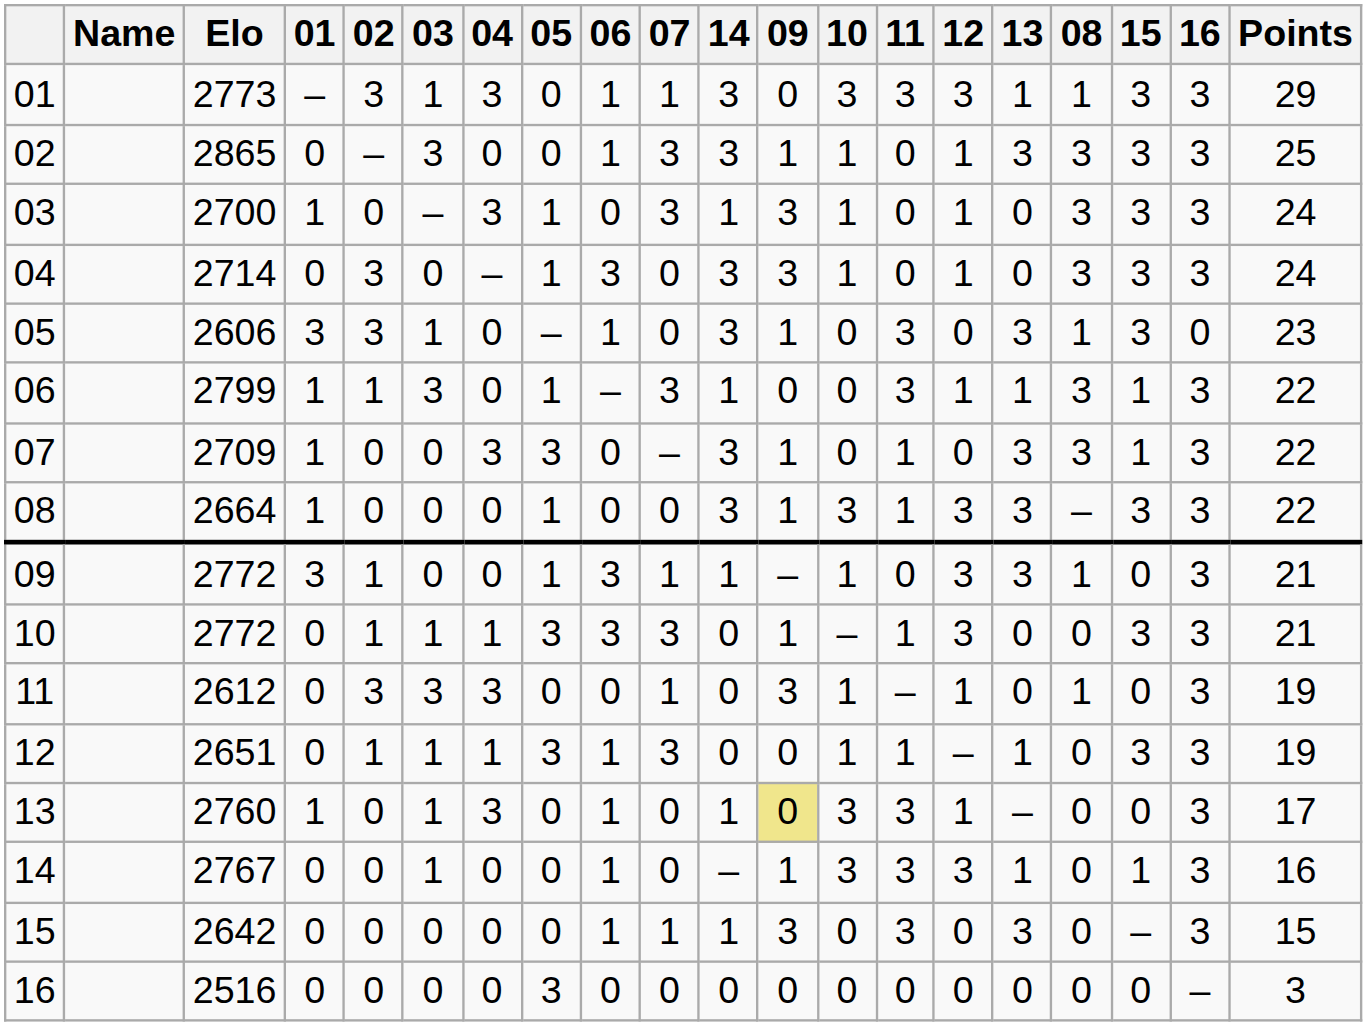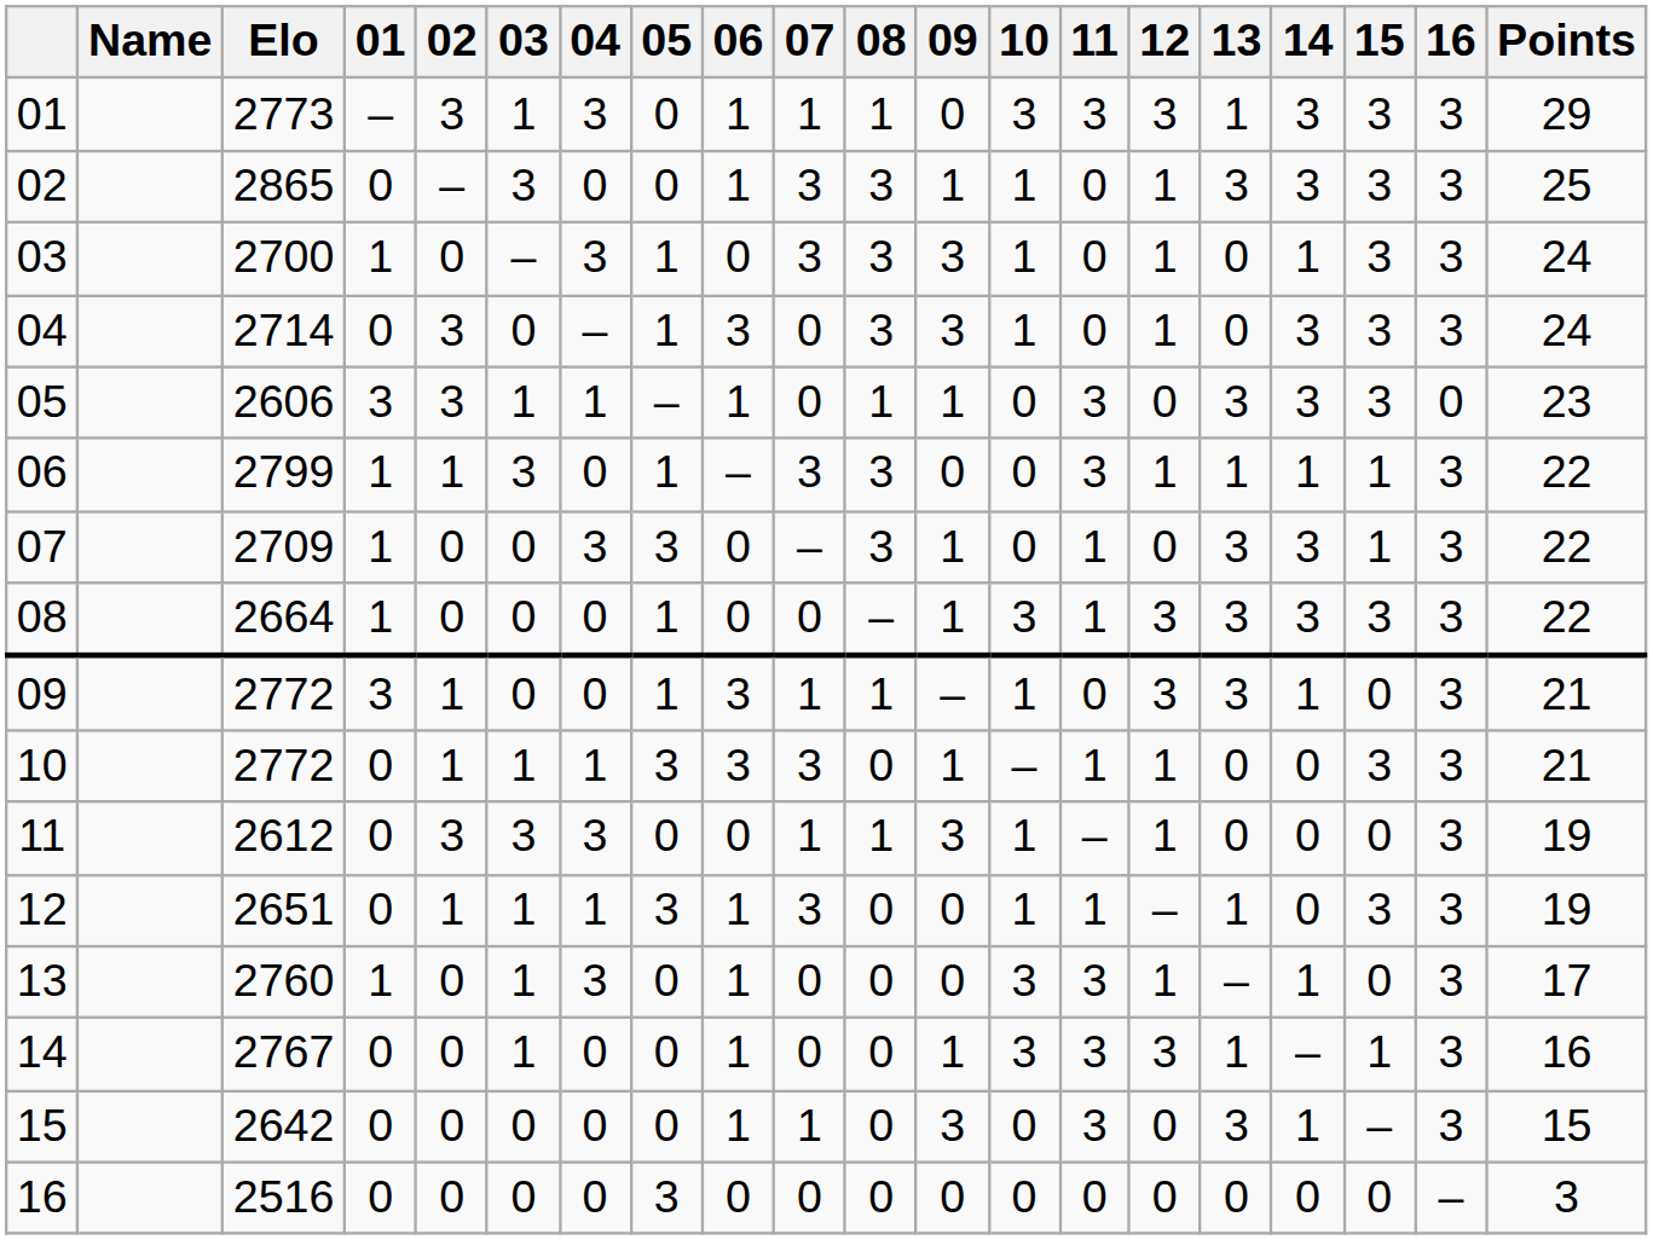columns swapped: 08 <-> 14
row 6 | 04: 0 -> 1
row 11 | 12: 3 -> 1
row 14 | 09: khaki background -> no background
